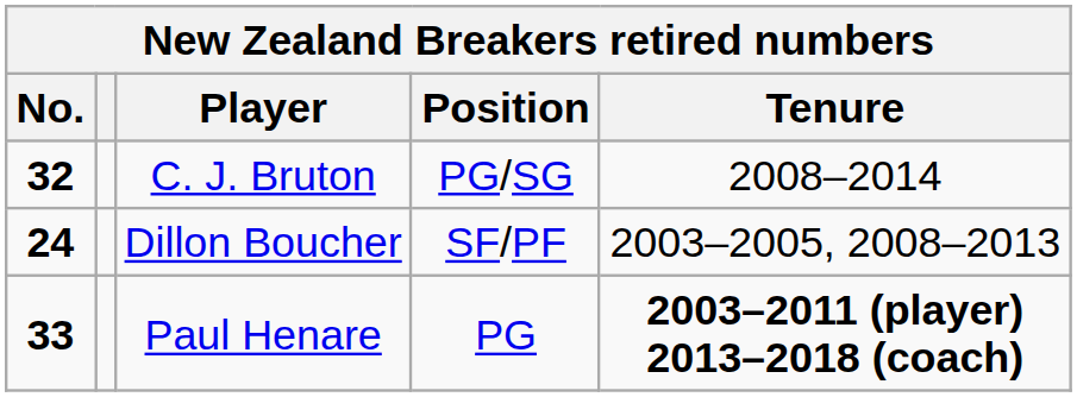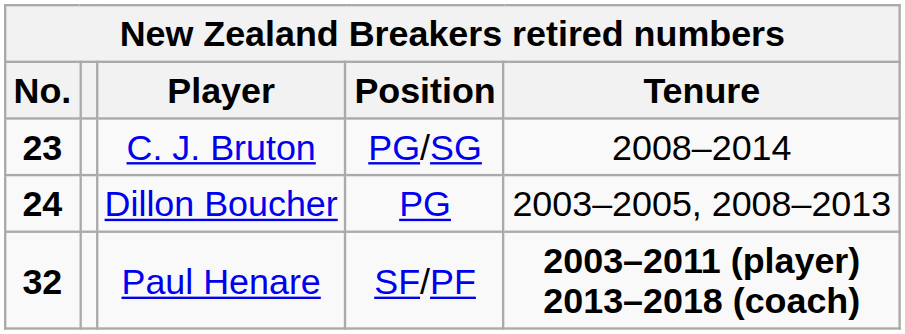C. J. Bruton | No.: 32 -> 23
Dillon Boucher | Position: SF/PF -> PG
Paul Henare | No.: 33 -> 32
Paul Henare | Position: PG -> SF/PF
